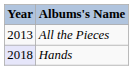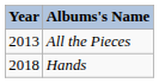Hands | Year: lavender background -> no background
